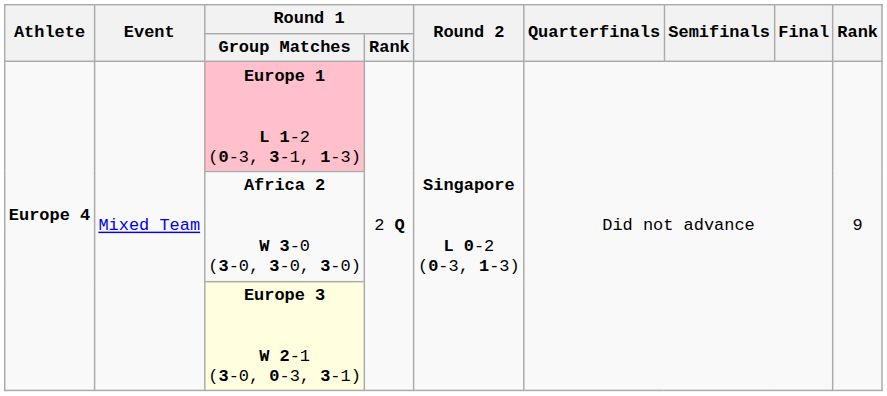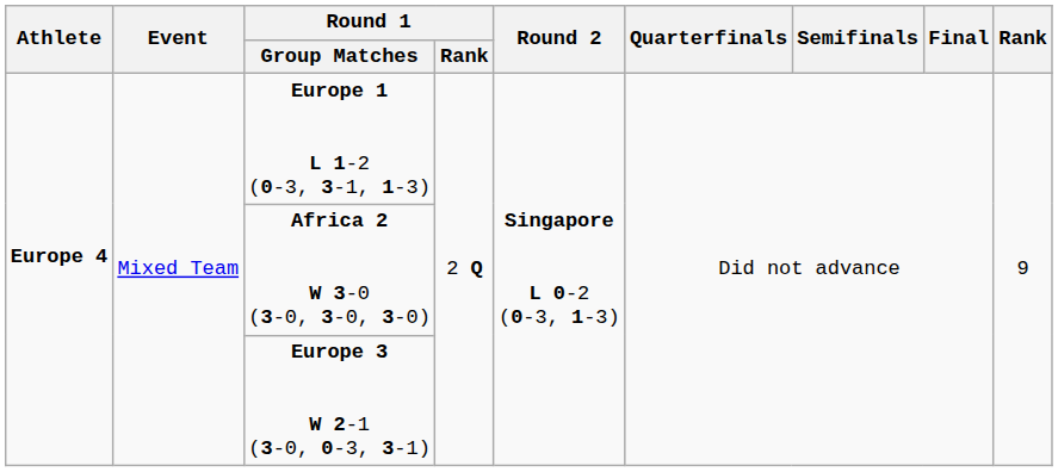Europe 1 L 1-2 (0-3, 3-1, 1-3) | Round 1 / Group Matches: pink background -> no background
Europe 3 W 2-1 (3-0, 0-3, 3-1) | Round 1 / Group Matches: lightyellow background -> no background
